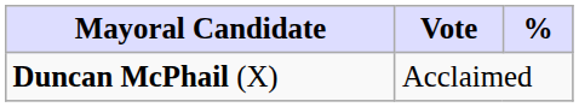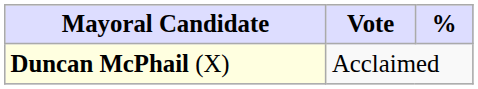Duncan McPhail (X) | Mayoral Candidate: no background -> lightyellow background
